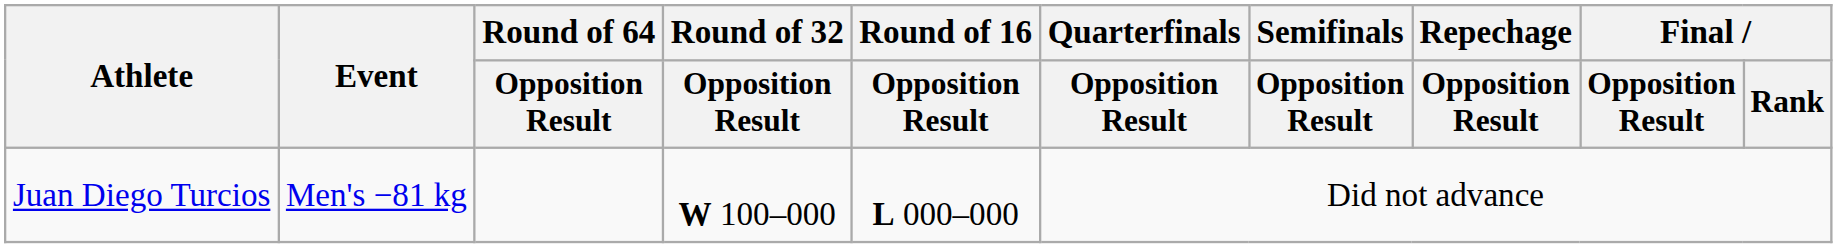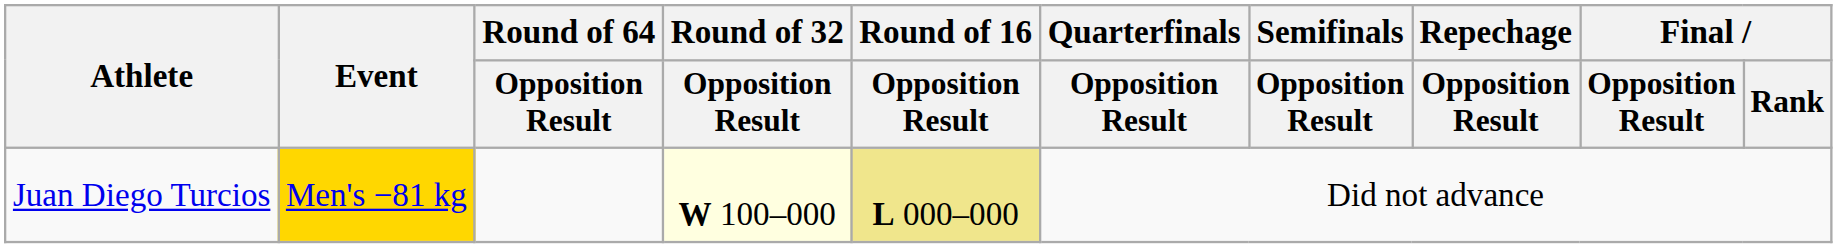Juan Diego Turcios | Event: no background -> gold background
Juan Diego Turcios | Round of 32 / Opposition Result: no background -> lightyellow background
Juan Diego Turcios | Round of 16 / Opposition Result: no background -> khaki background
